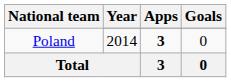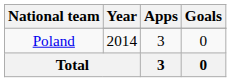2014 | Apps: bold -> normal
